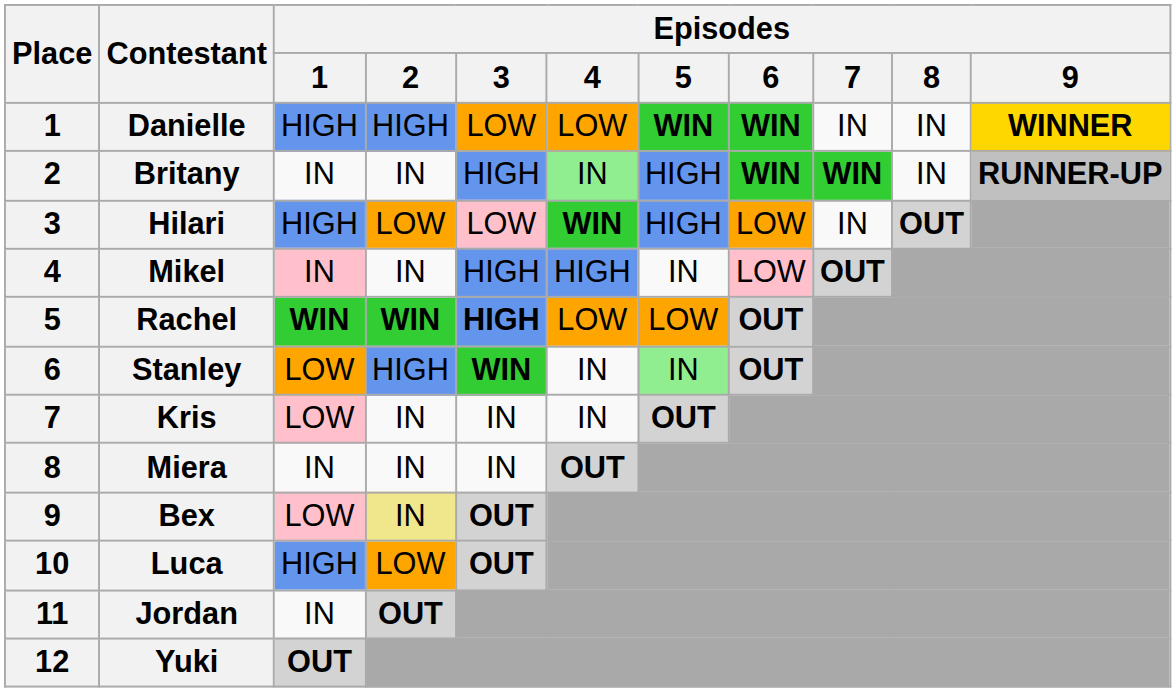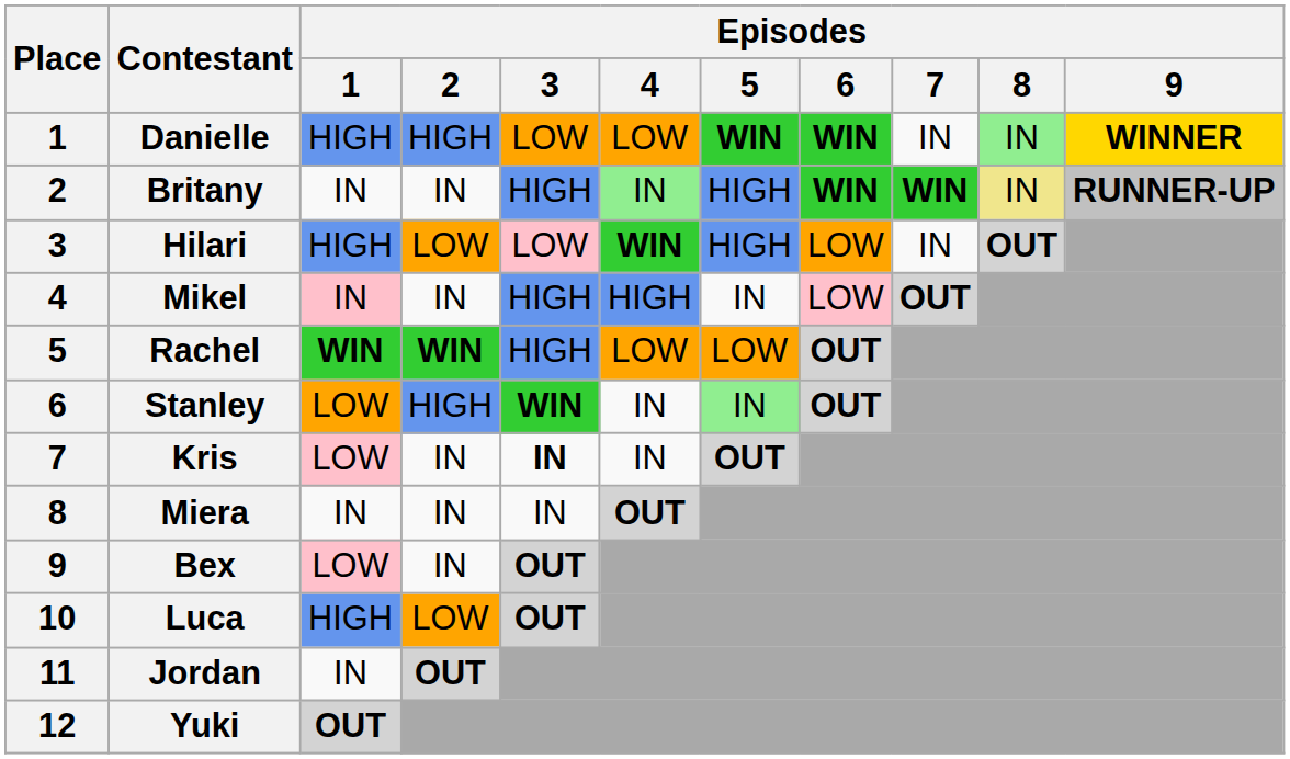Danielle | Episodes / 8: no background -> lightgreen background
Britany | Episodes / 8: no background -> khaki background
Rachel | Episodes / 3: bold -> normal
Kris | Episodes / 3: normal -> bold
Bex | Episodes / 2: khaki background -> no background
